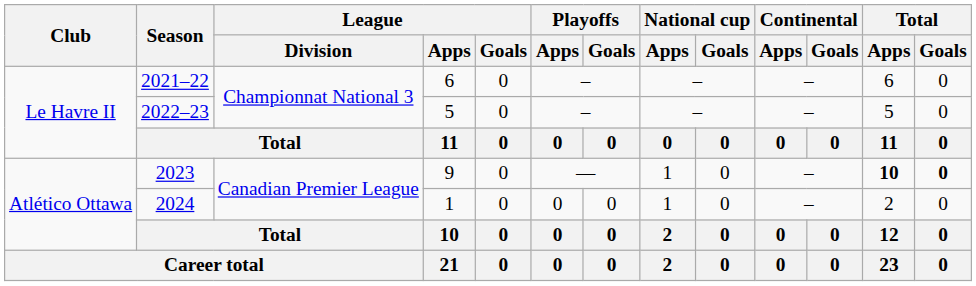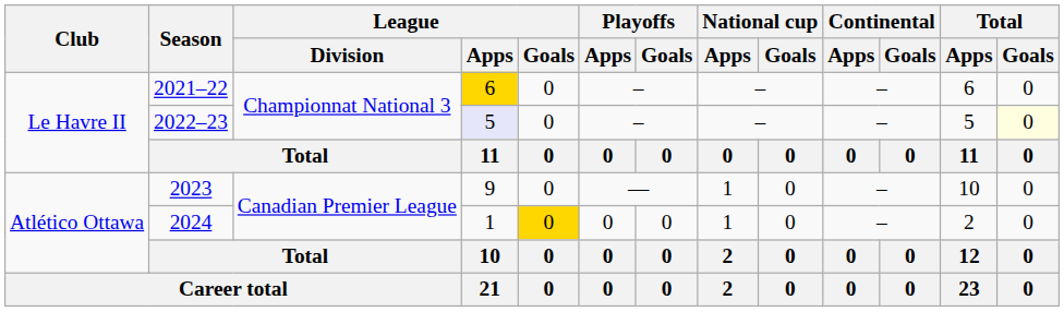2021–22 | League / Apps: no background -> gold background
2022–23 | League / Apps: no background -> lavender background
2022–23 | Total / Goals: no background -> lightyellow background
2023 | Total / Apps: bold -> normal
2023 | Total / Goals: bold -> normal
2024 | League / Goals: no background -> gold background
